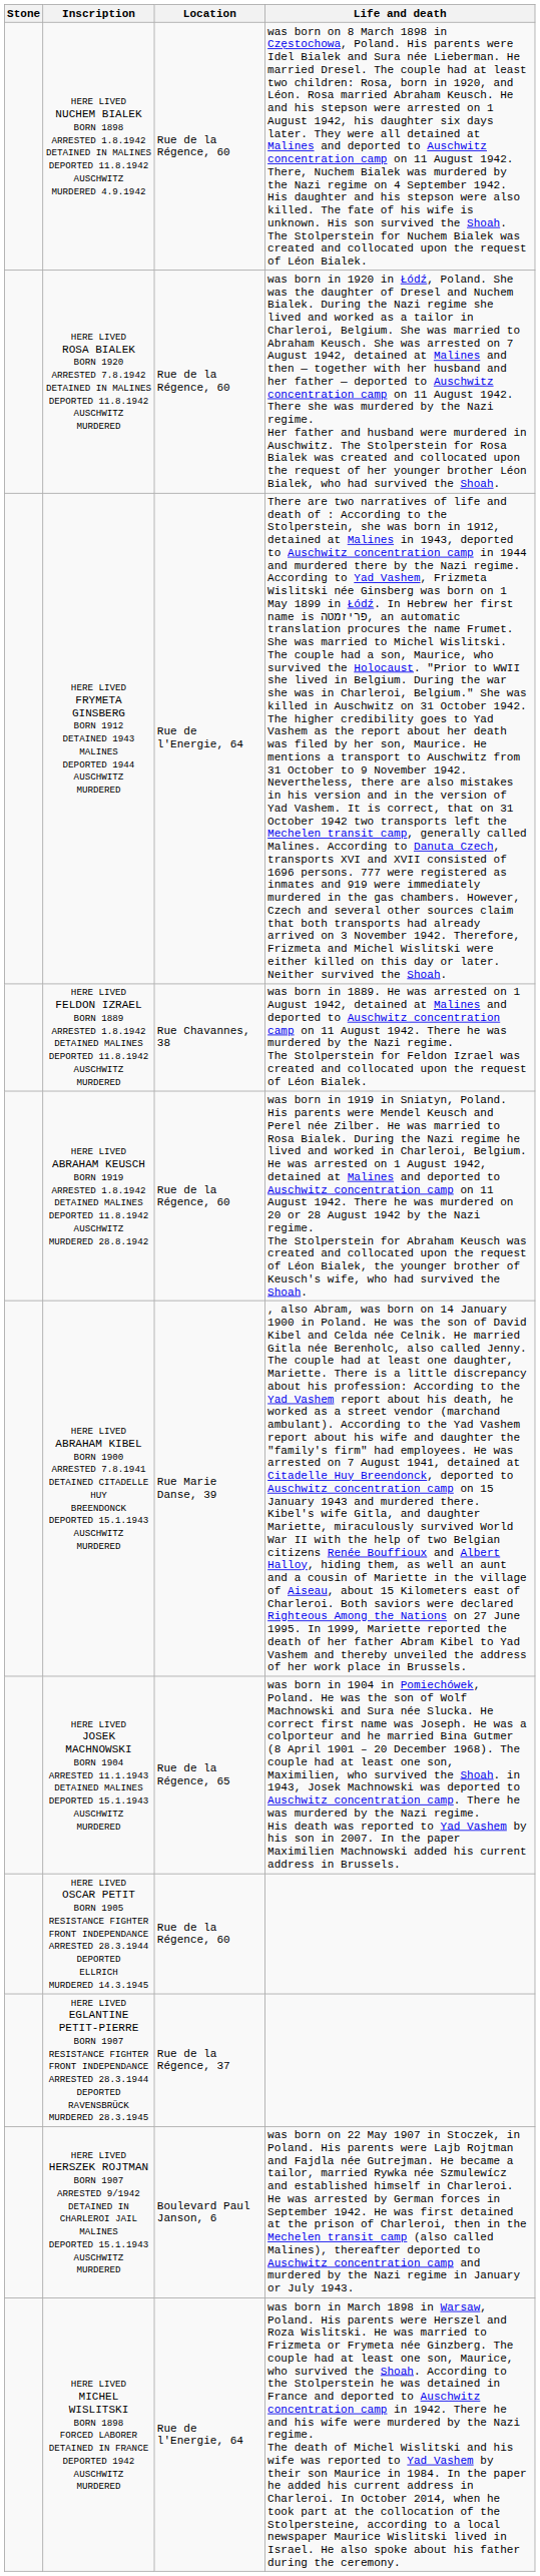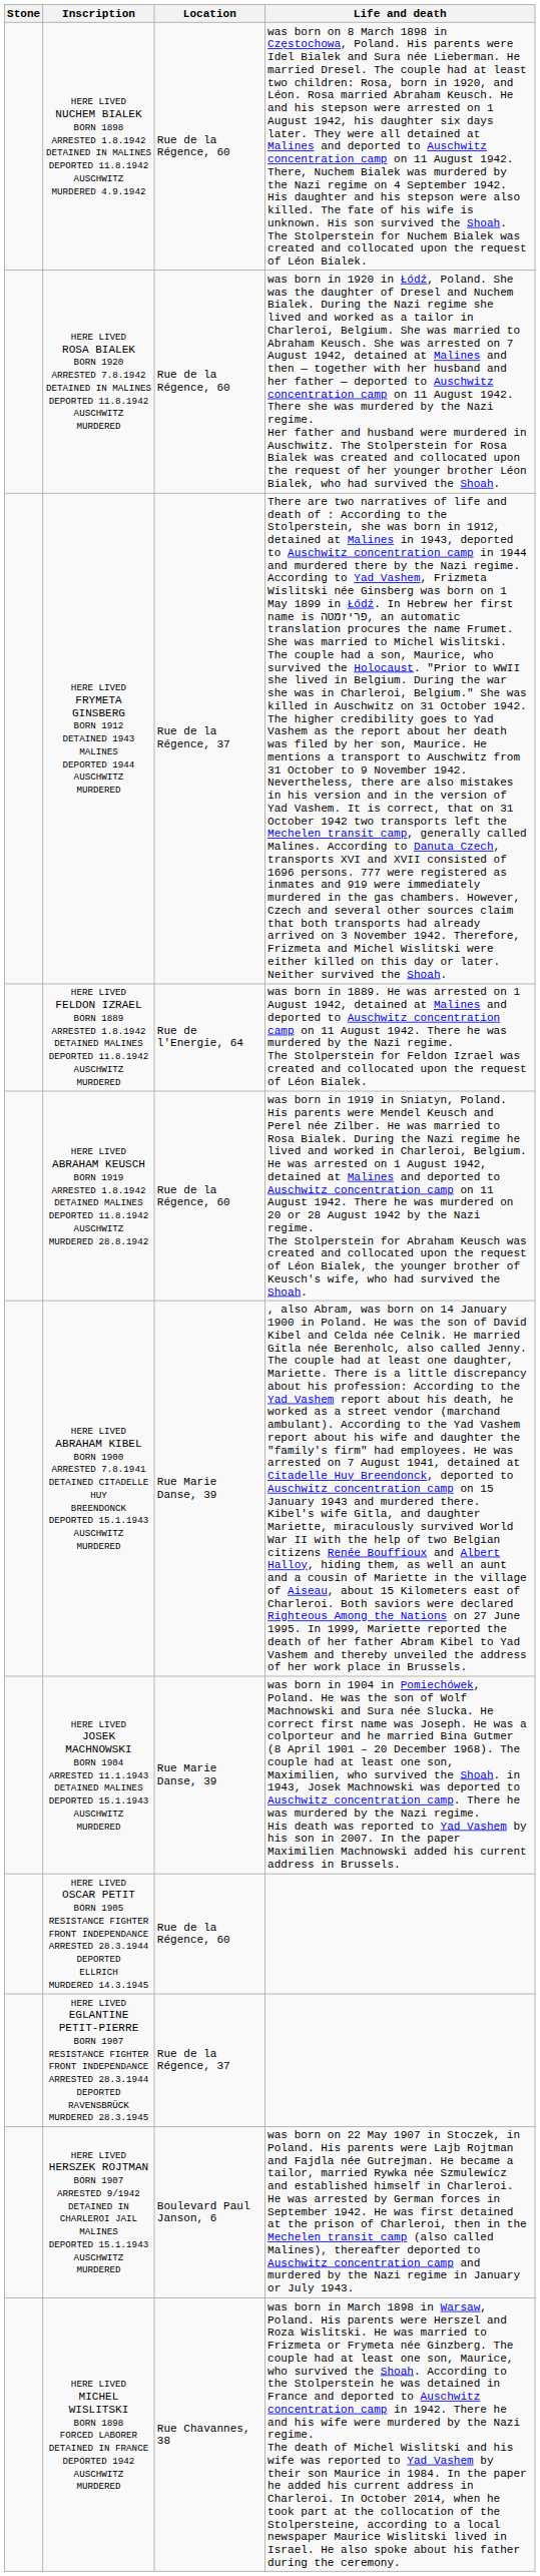row 4 | Location: Rue de l'Energie, 64 -> Rue de la Régence, 37
row 5 | Location: Rue Chavannes, 38 -> Rue de l'Energie, 64
row 8 | Location: Rue de la Régence, 65 -> Rue Marie Danse, 39
row 12 | Location: Rue de l'Energie, 64 -> Rue Chavannes, 38
